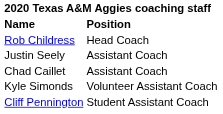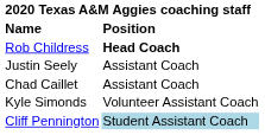Rob Childress | Position: normal -> bold
Cliff Pennington | Position: no background -> lightblue background
